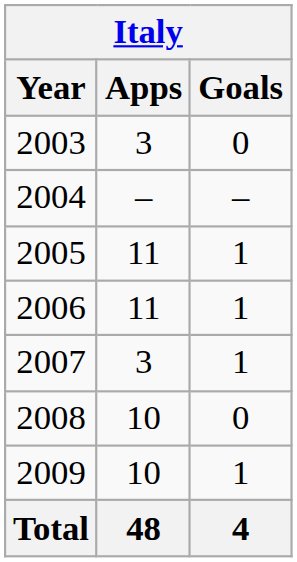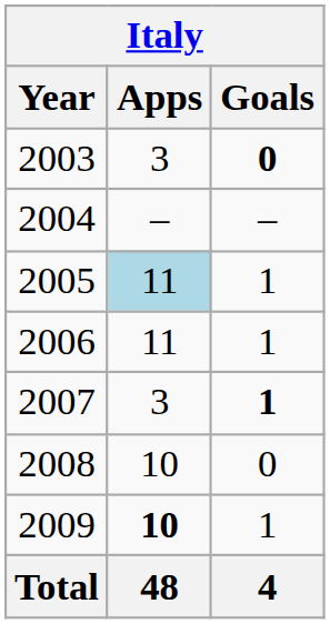2003 | Goals: normal -> bold
2005 | Apps: no background -> lightblue background
2007 | Goals: normal -> bold
2009 | Apps: normal -> bold
